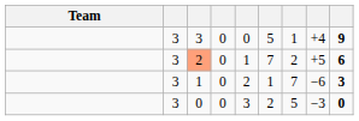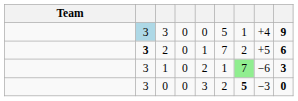row 2 | column 2: no background -> lightblue background
row 3 | column 2: normal -> bold
row 3 | column 3: lightsalmon background -> no background
row 4 | column 7: no background -> lightgreen background
row 5 | column 7: normal -> bold
